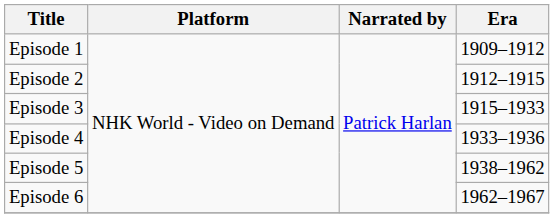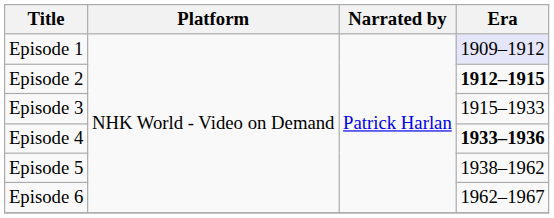Episode 1 | Era: no background -> lavender background
Episode 2 | Era: normal -> bold
Episode 4 | Era: normal -> bold
